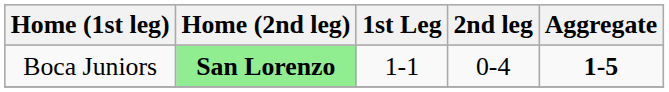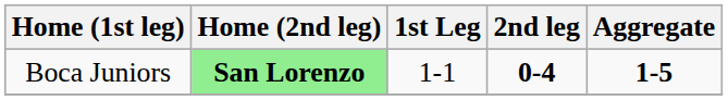Boca Juniors | 2nd leg: normal -> bold
